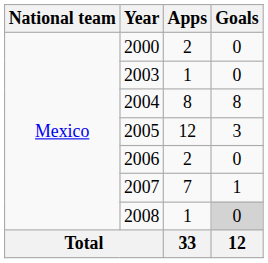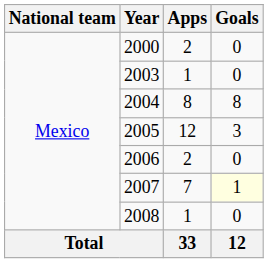2007 | Goals: no background -> lightyellow background
2008 | Goals: lightgrey background -> no background
